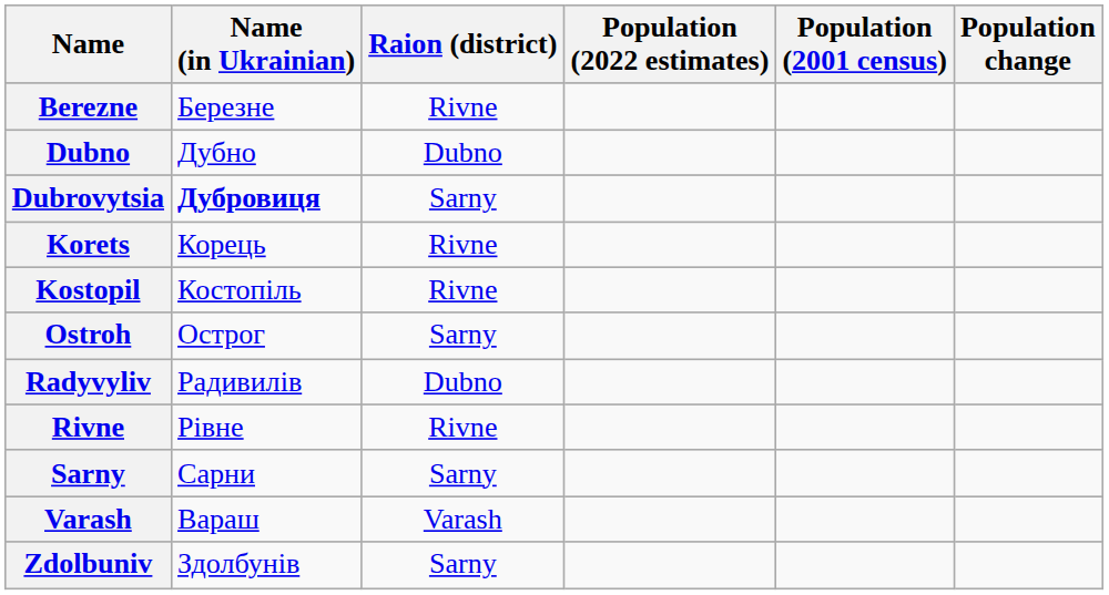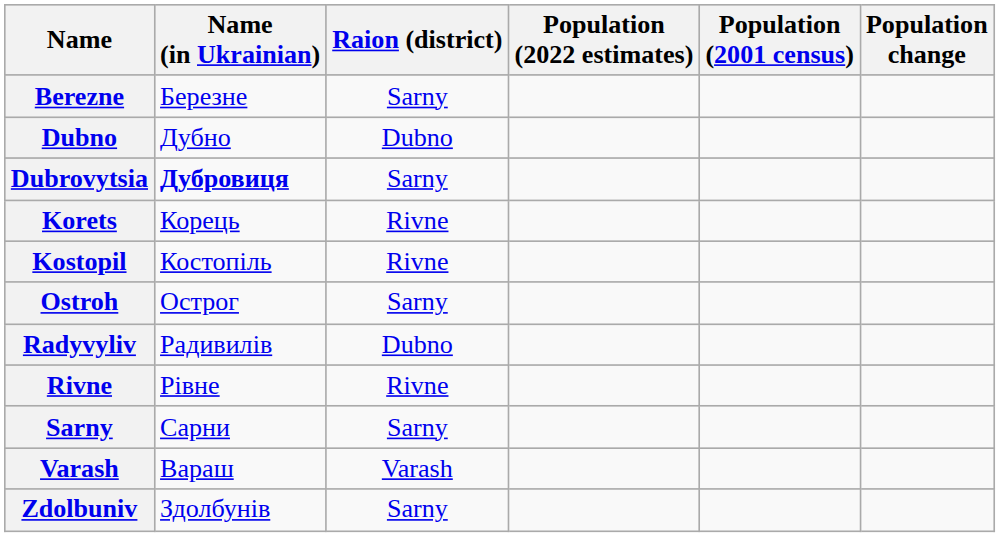Berezne | Raion (district): Rivne -> Sarny
